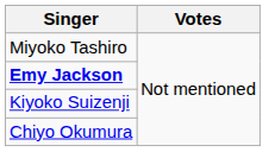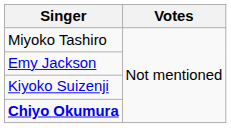Emy Jackson | Singer: bold -> normal
Chiyo Okumura | Singer: normal -> bold
